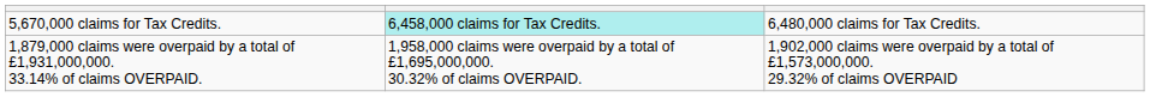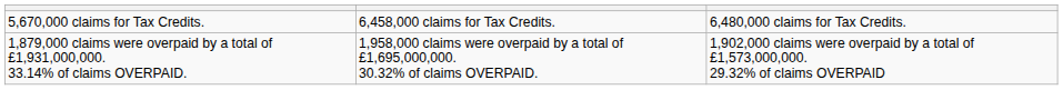5,670,000 claims for Tax Credits. | column 2: paleturquoise background -> no background
